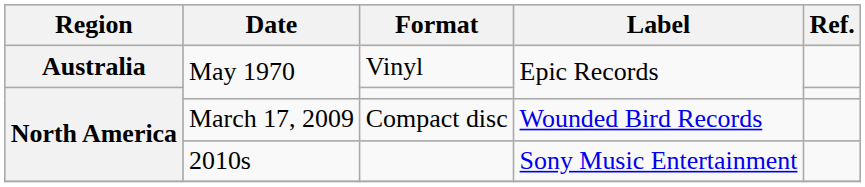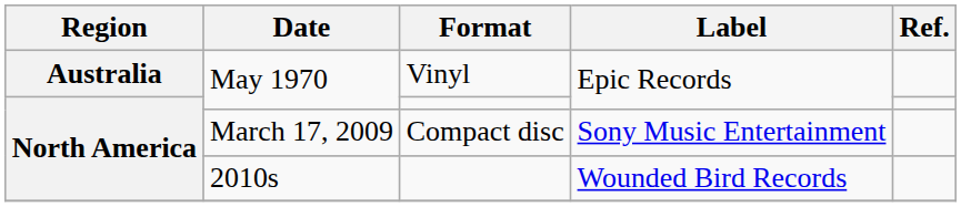March 17, 2009 | Label: Wounded Bird Records -> Sony Music Entertainment
2010s | Label: Sony Music Entertainment -> Wounded Bird Records
